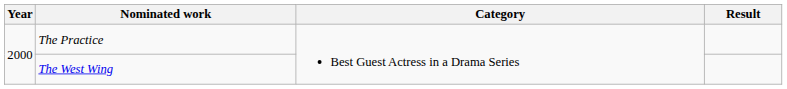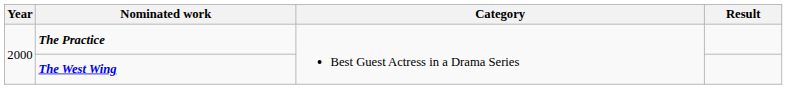The Practice | Nominated work: normal -> bold
The West Wing | Nominated work: normal -> bold
